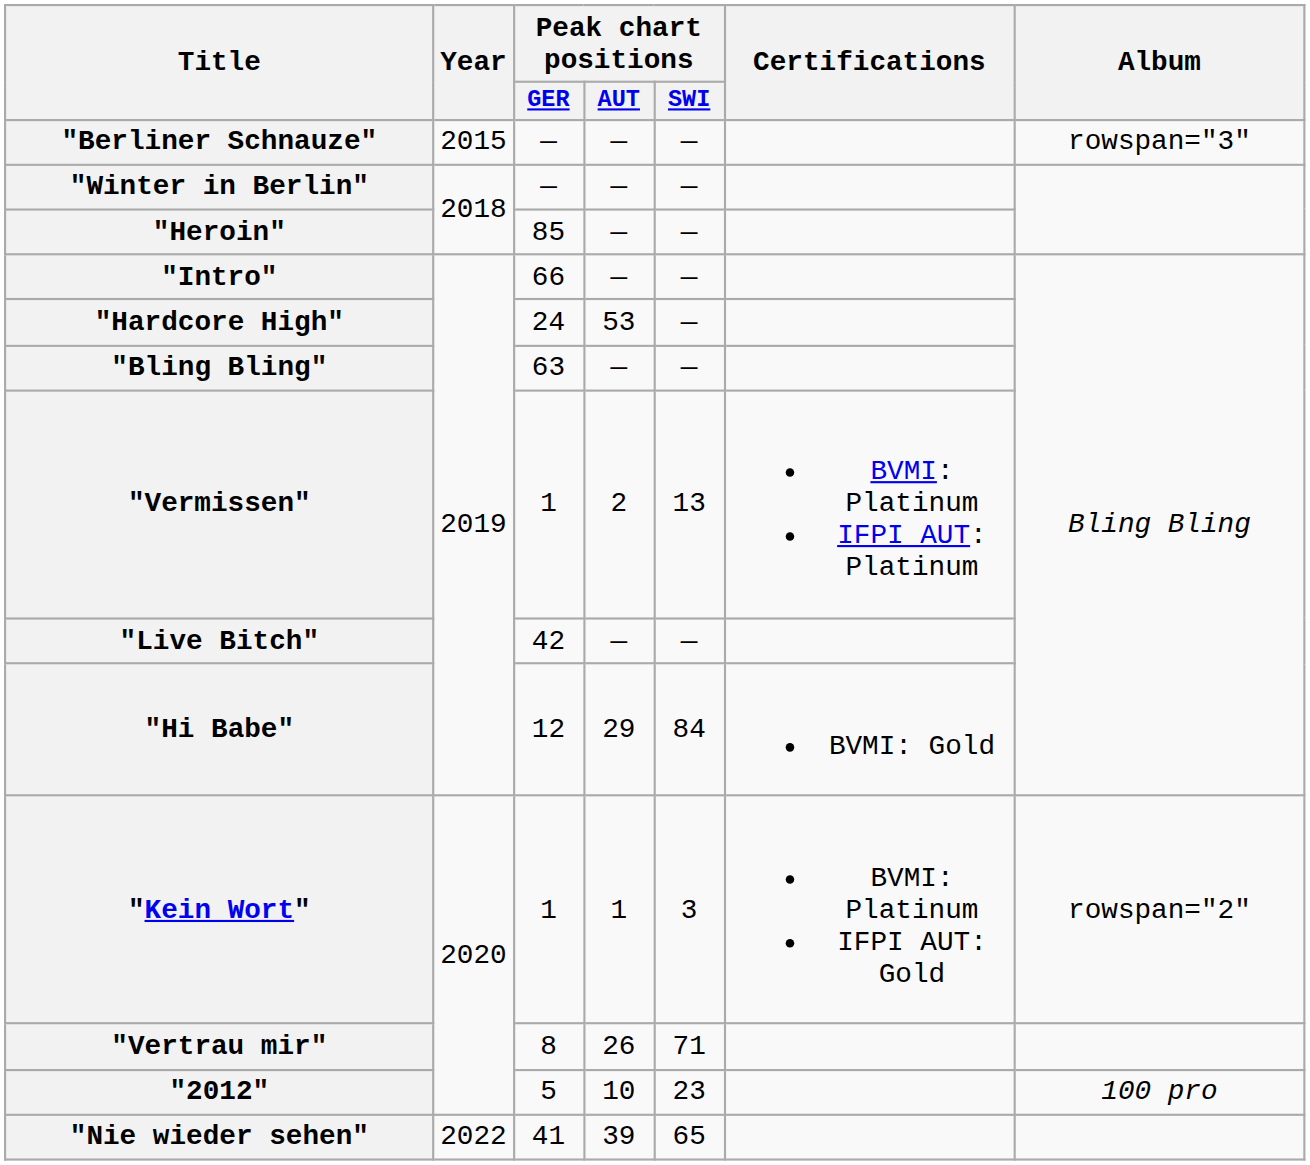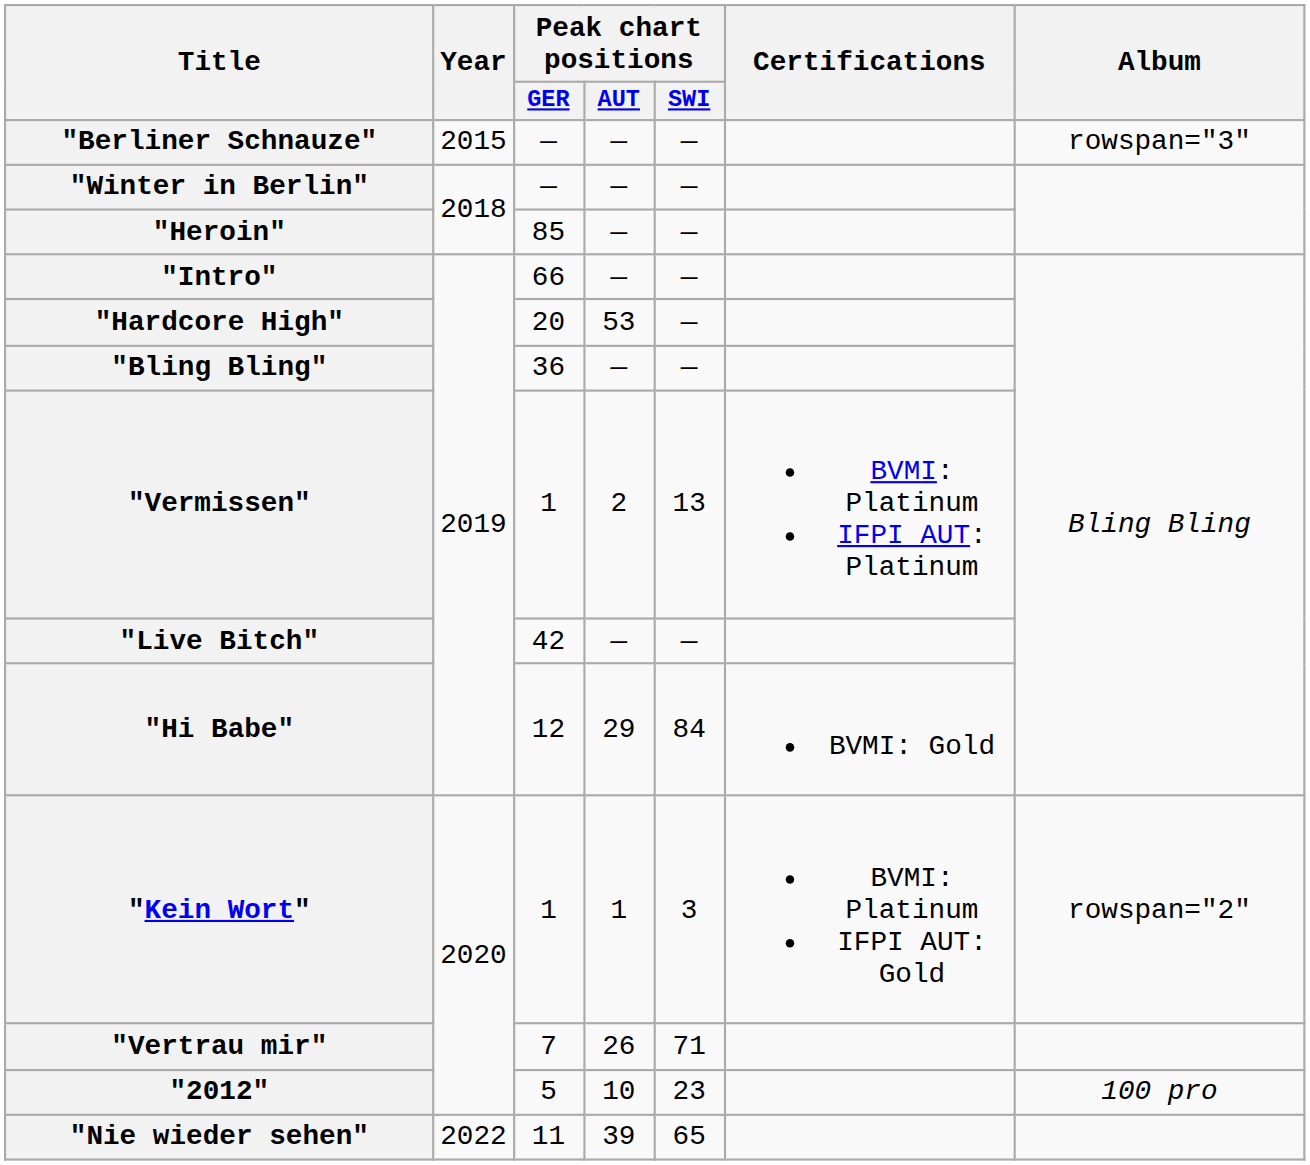"Hardcore High" | Peak chart positions / GER: 24 -> 20
"Bling Bling" | Peak chart positions / GER: 63 -> 36
"Vertrau mir" | Peak chart positions / GER: 8 -> 7
"Nie wieder sehen" | Peak chart positions / GER: 41 -> 11
